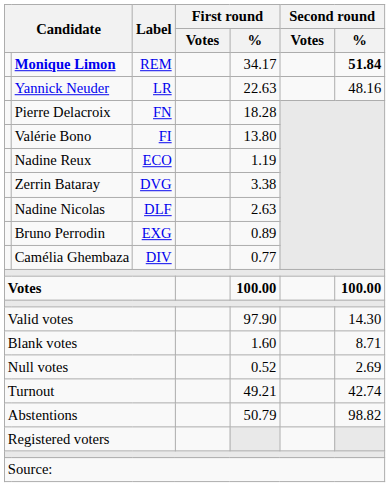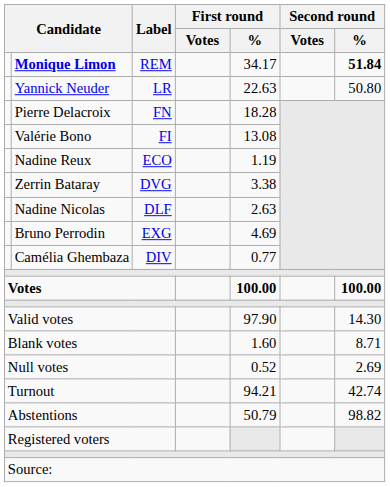Yannick Neuder | Second round / %: 48.16 -> 50.80
Valérie Bono | First round / %: 13.80 -> 13.08
Bruno Perrodin | First round / %: 0.89 -> 4.69
Turnout | First round / %: 49.21 -> 94.21
